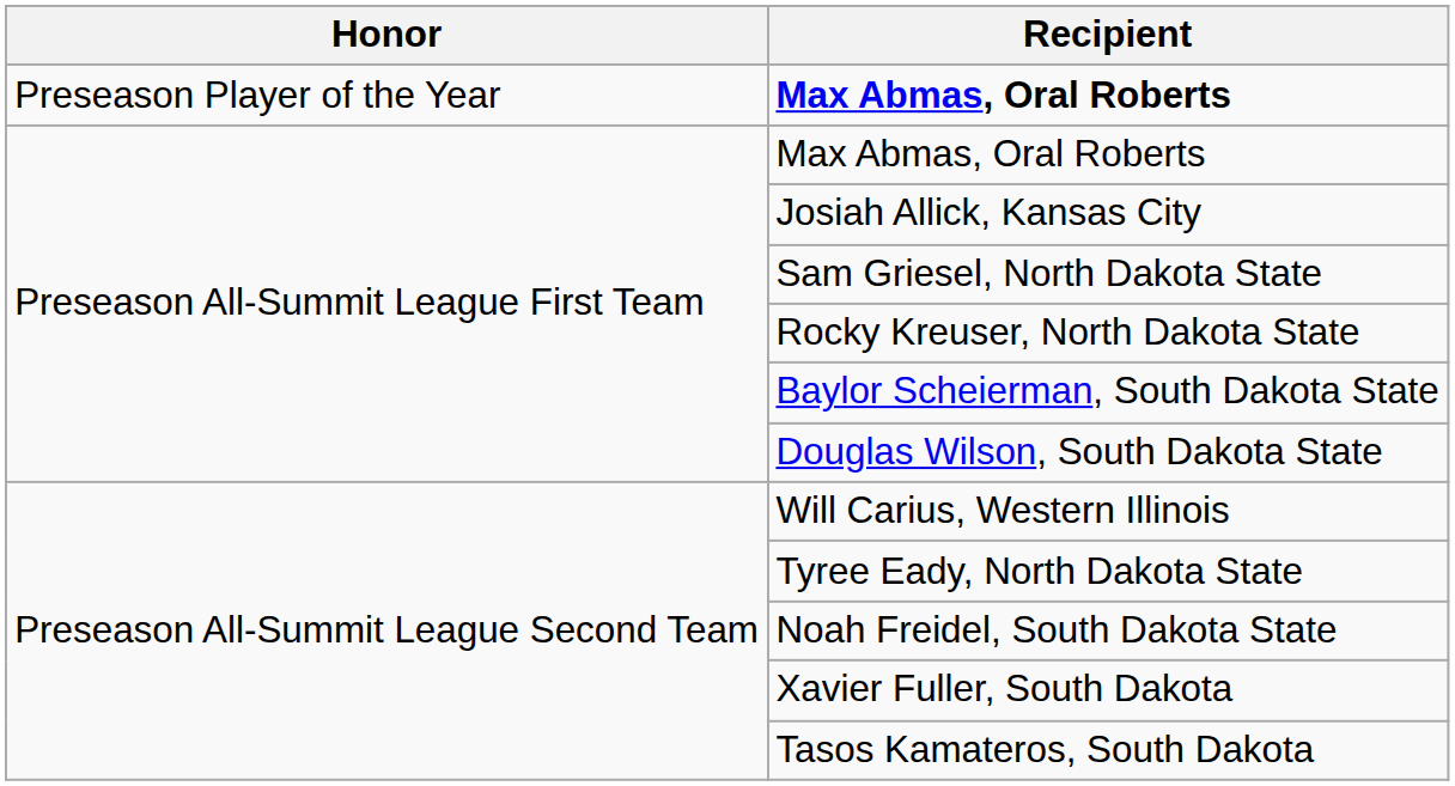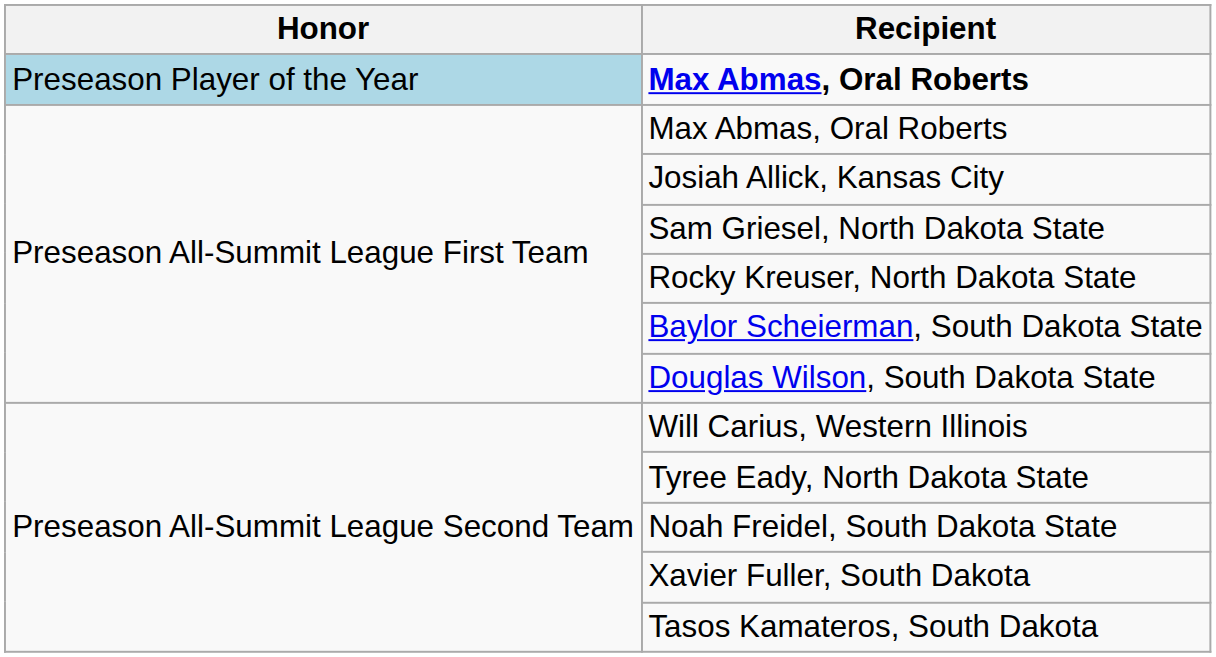row 2 | Honor: no background -> lightblue background
